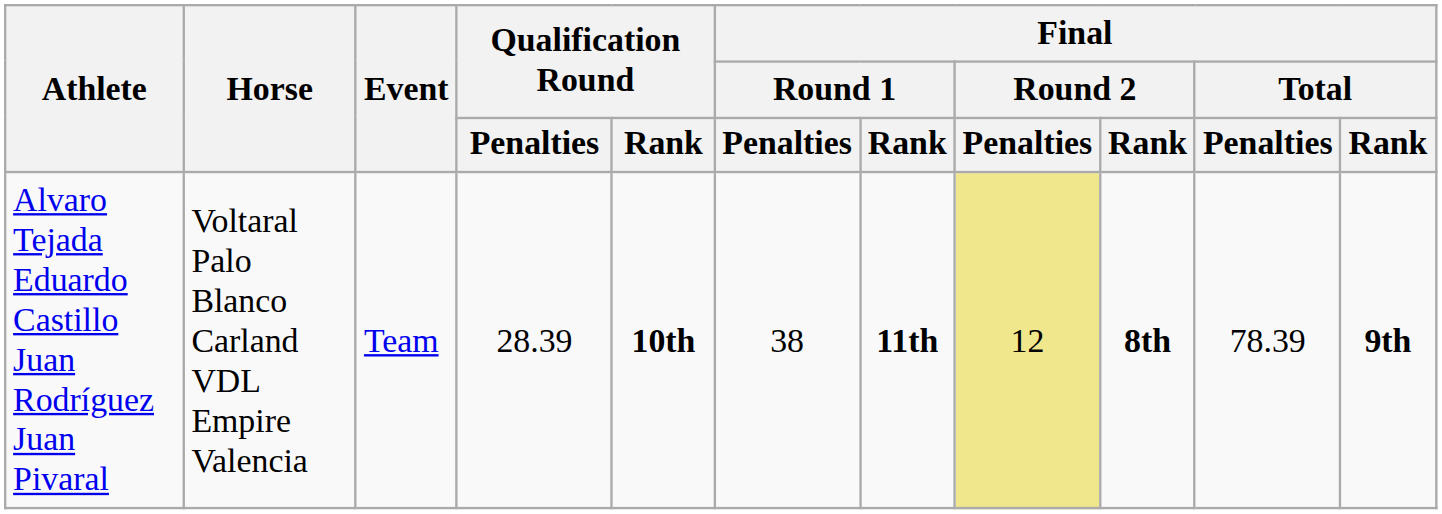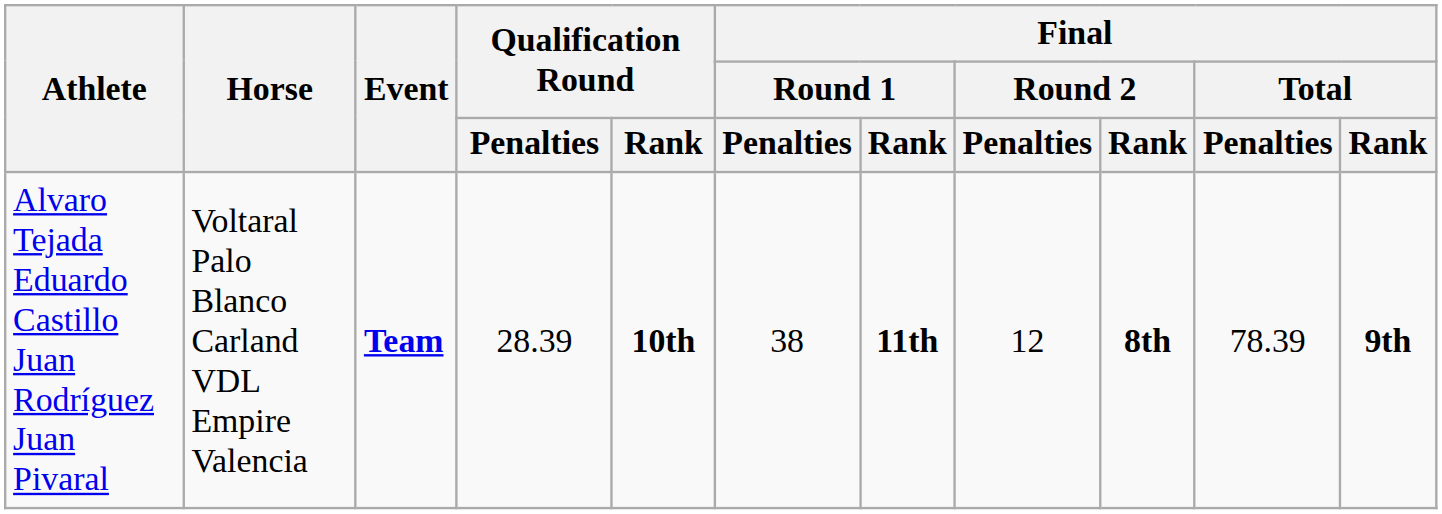Alvaro Tejada Eduardo Castillo Juan Rodríguez Juan Pivaral | Event: normal -> bold
Alvaro Tejada Eduardo Castillo Juan Rodríguez Juan Pivaral | Final / Round 2 / Penalties: khaki background -> no background
